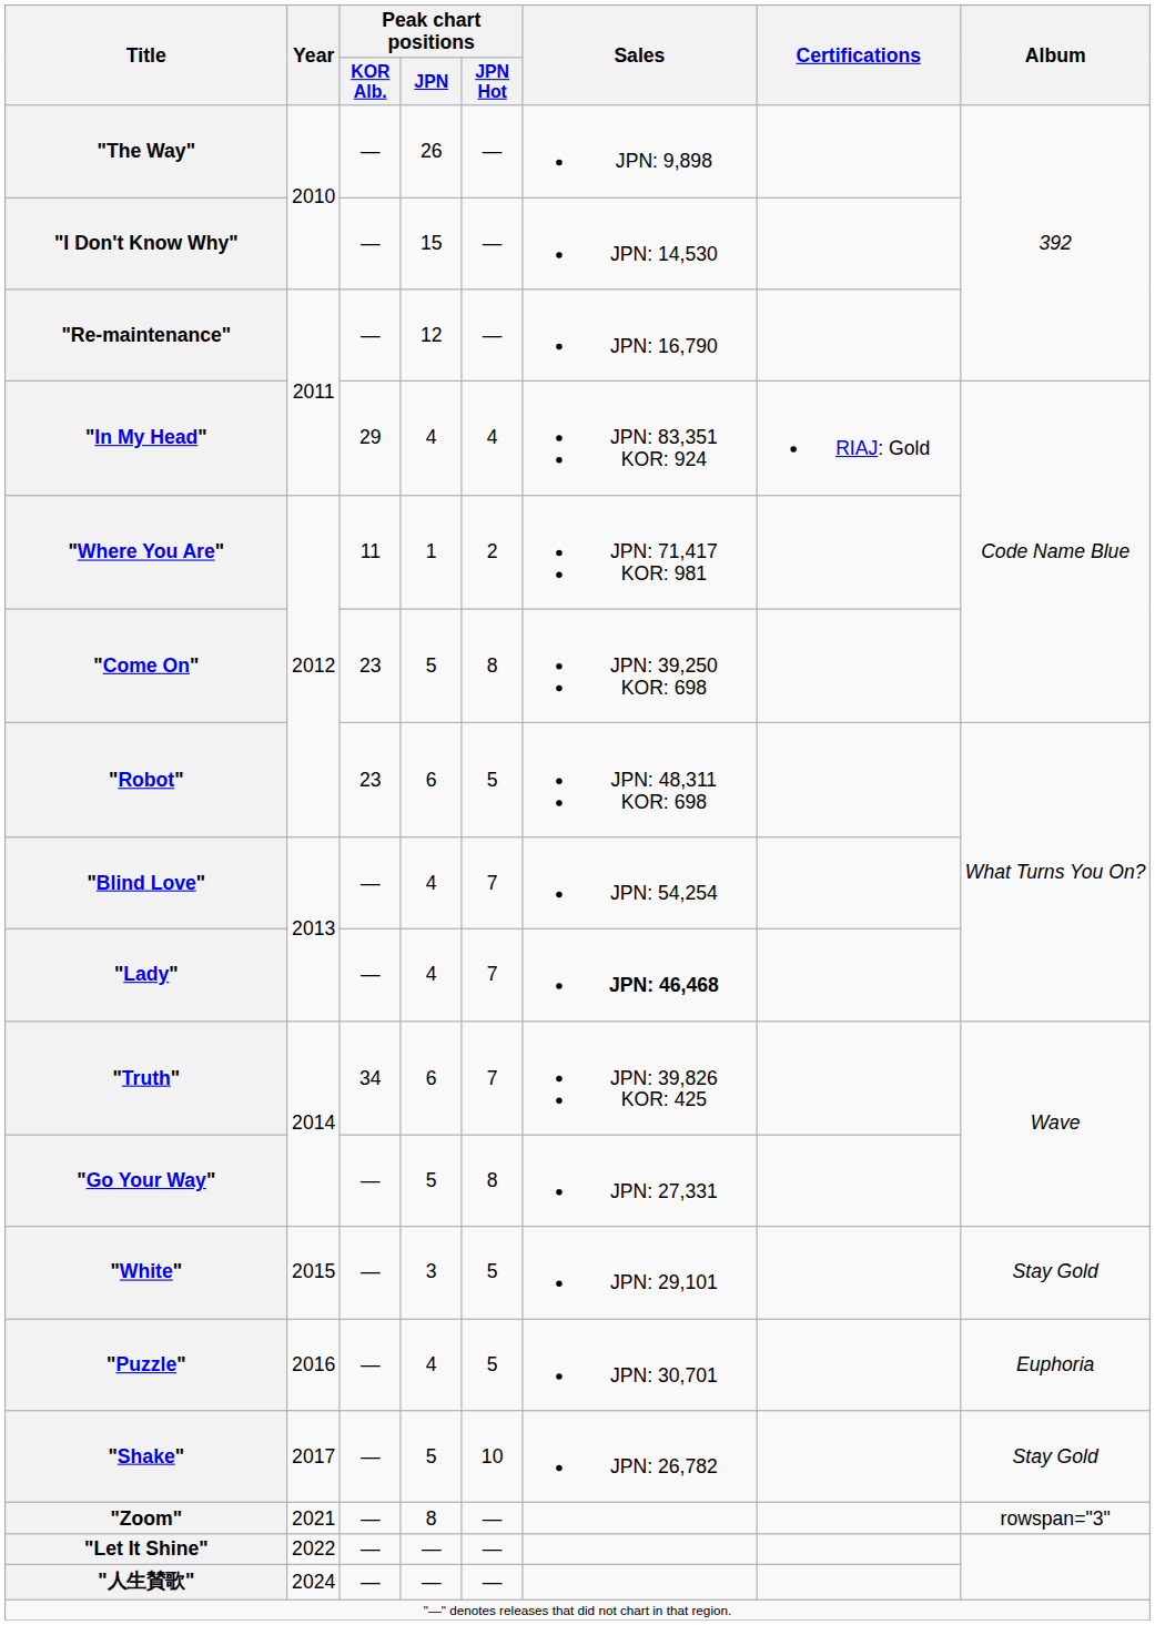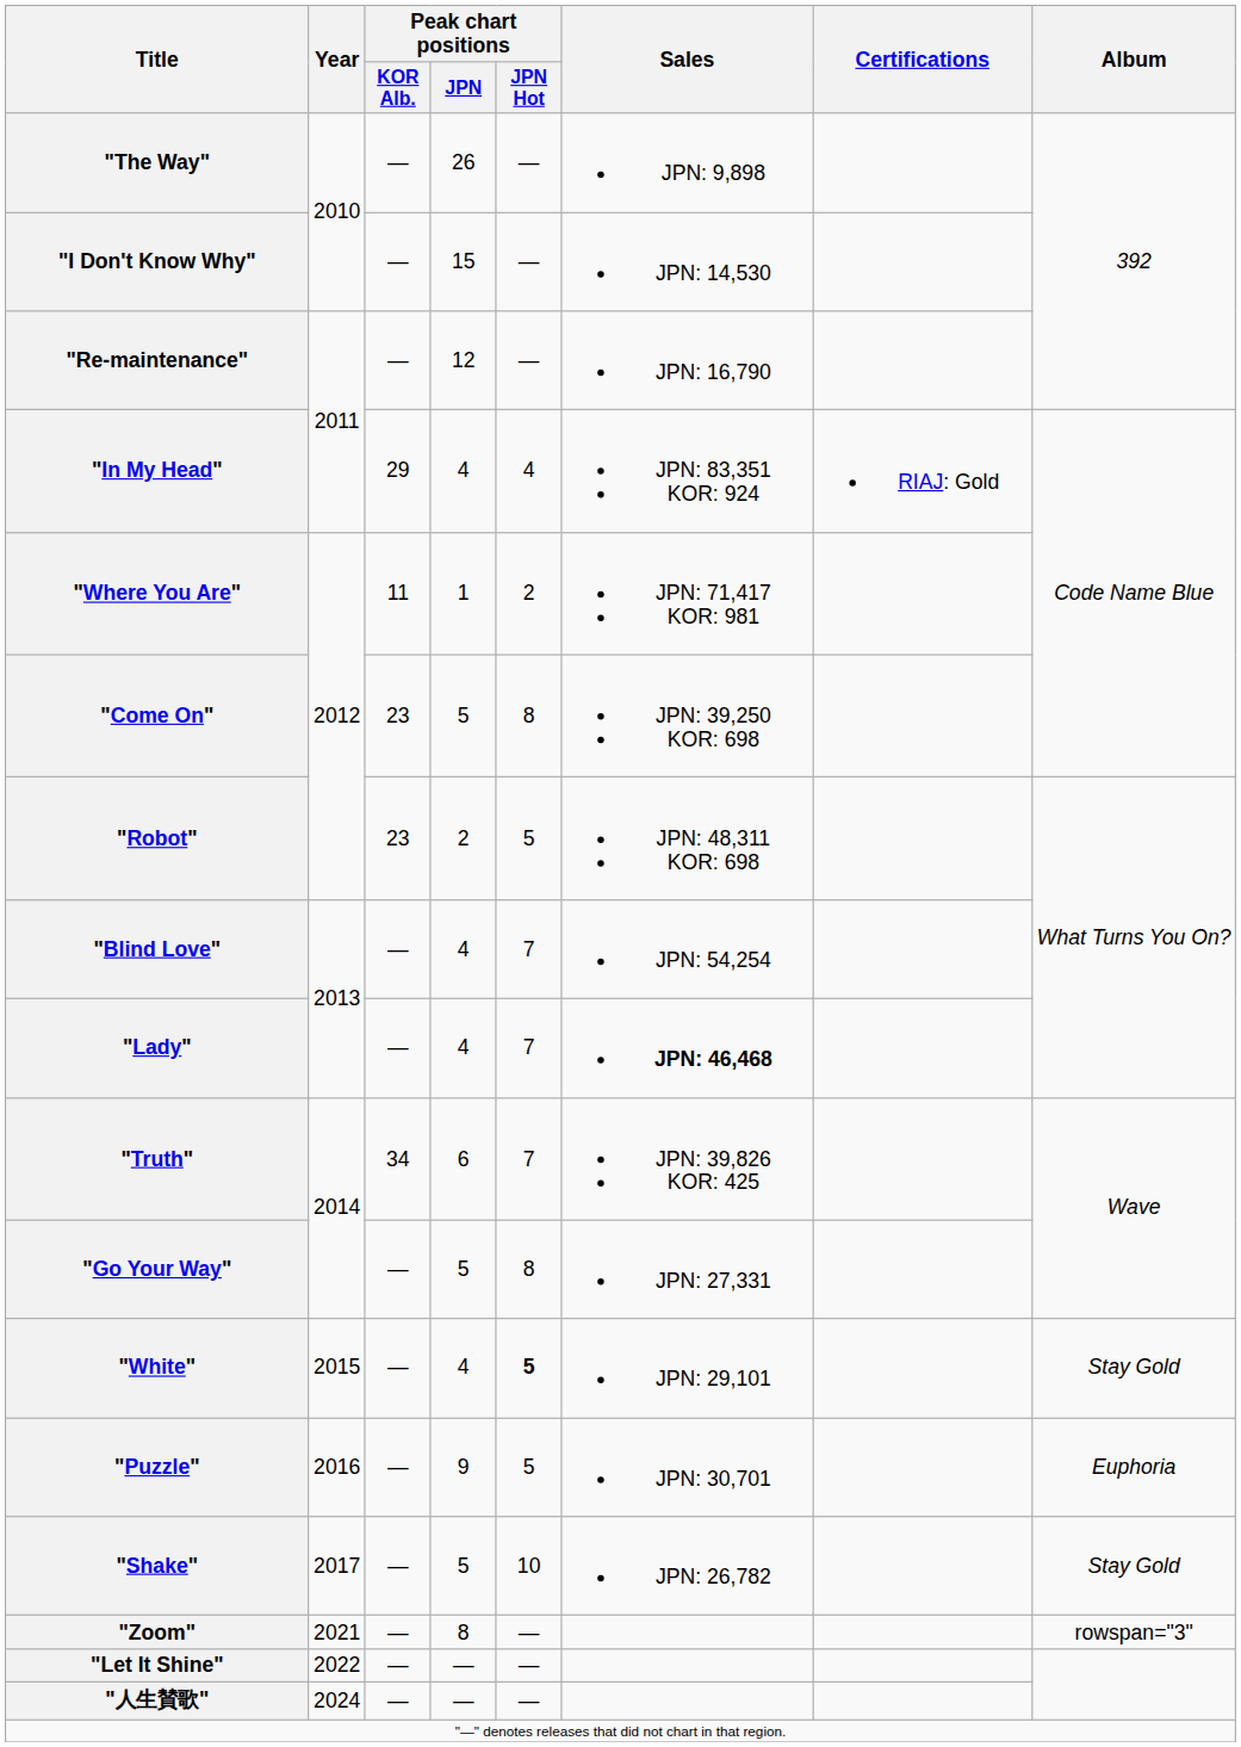"Robot" | Peak chart positions / JPN: 6 -> 2
"White" | Peak chart positions / JPN: 3 -> 4
"White" | Peak chart positions / JPN Hot: normal -> bold
"Puzzle" | Peak chart positions / JPN: 4 -> 9
